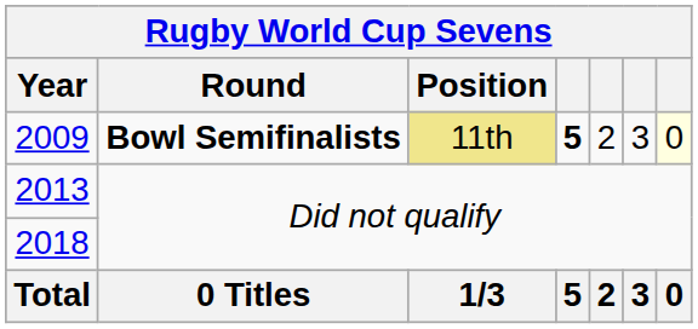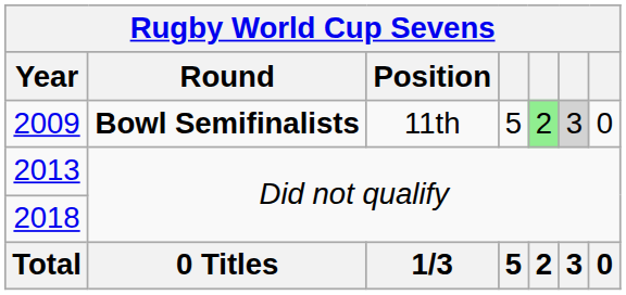2009 | Position: khaki background -> no background
2009 | column 4: bold -> normal
2009 | column 5: no background -> lightgreen background
2009 | column 6: no background -> lightgrey background
2009 | column 7: lightyellow background -> no background
